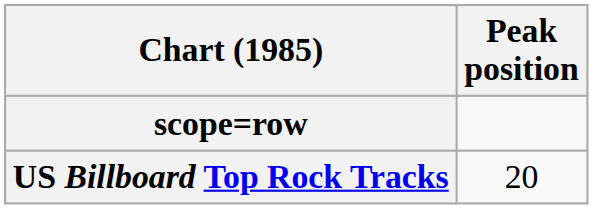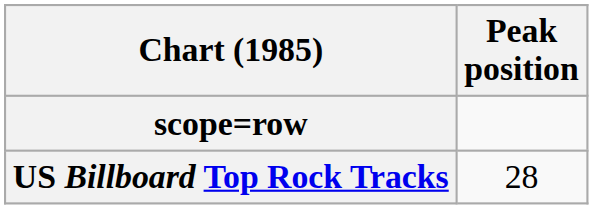US Billboard Top Rock Tracks | Peak position: 20 -> 28
